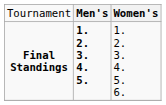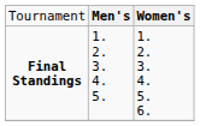Final Standings | column 2: bold -> normal
